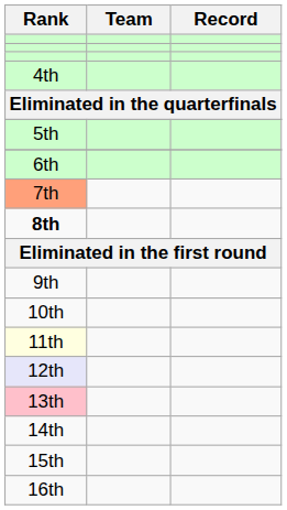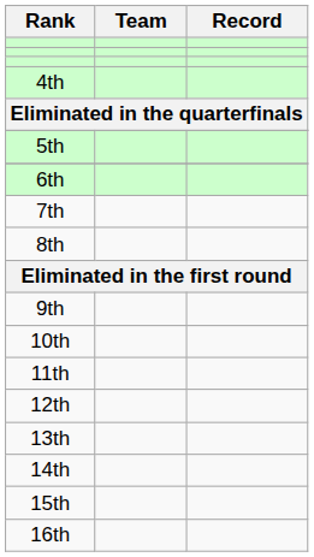7th | Rank: lightsalmon background -> no background
8th | Rank: bold -> normal
11th | Rank: lightyellow background -> no background
12th | Rank: lavender background -> no background
13th | Rank: pink background -> no background
